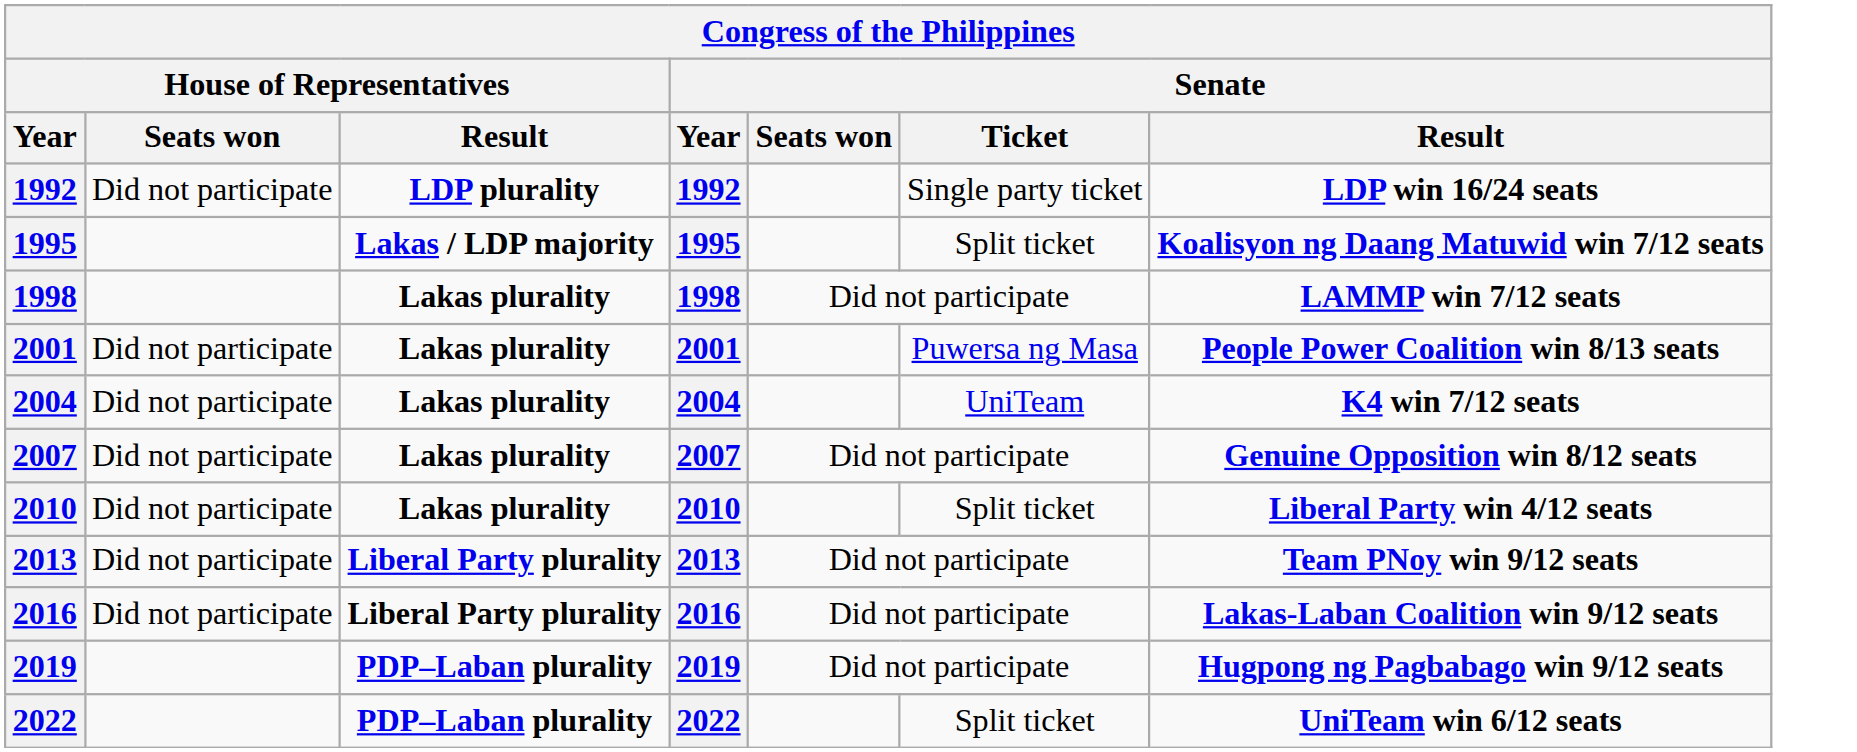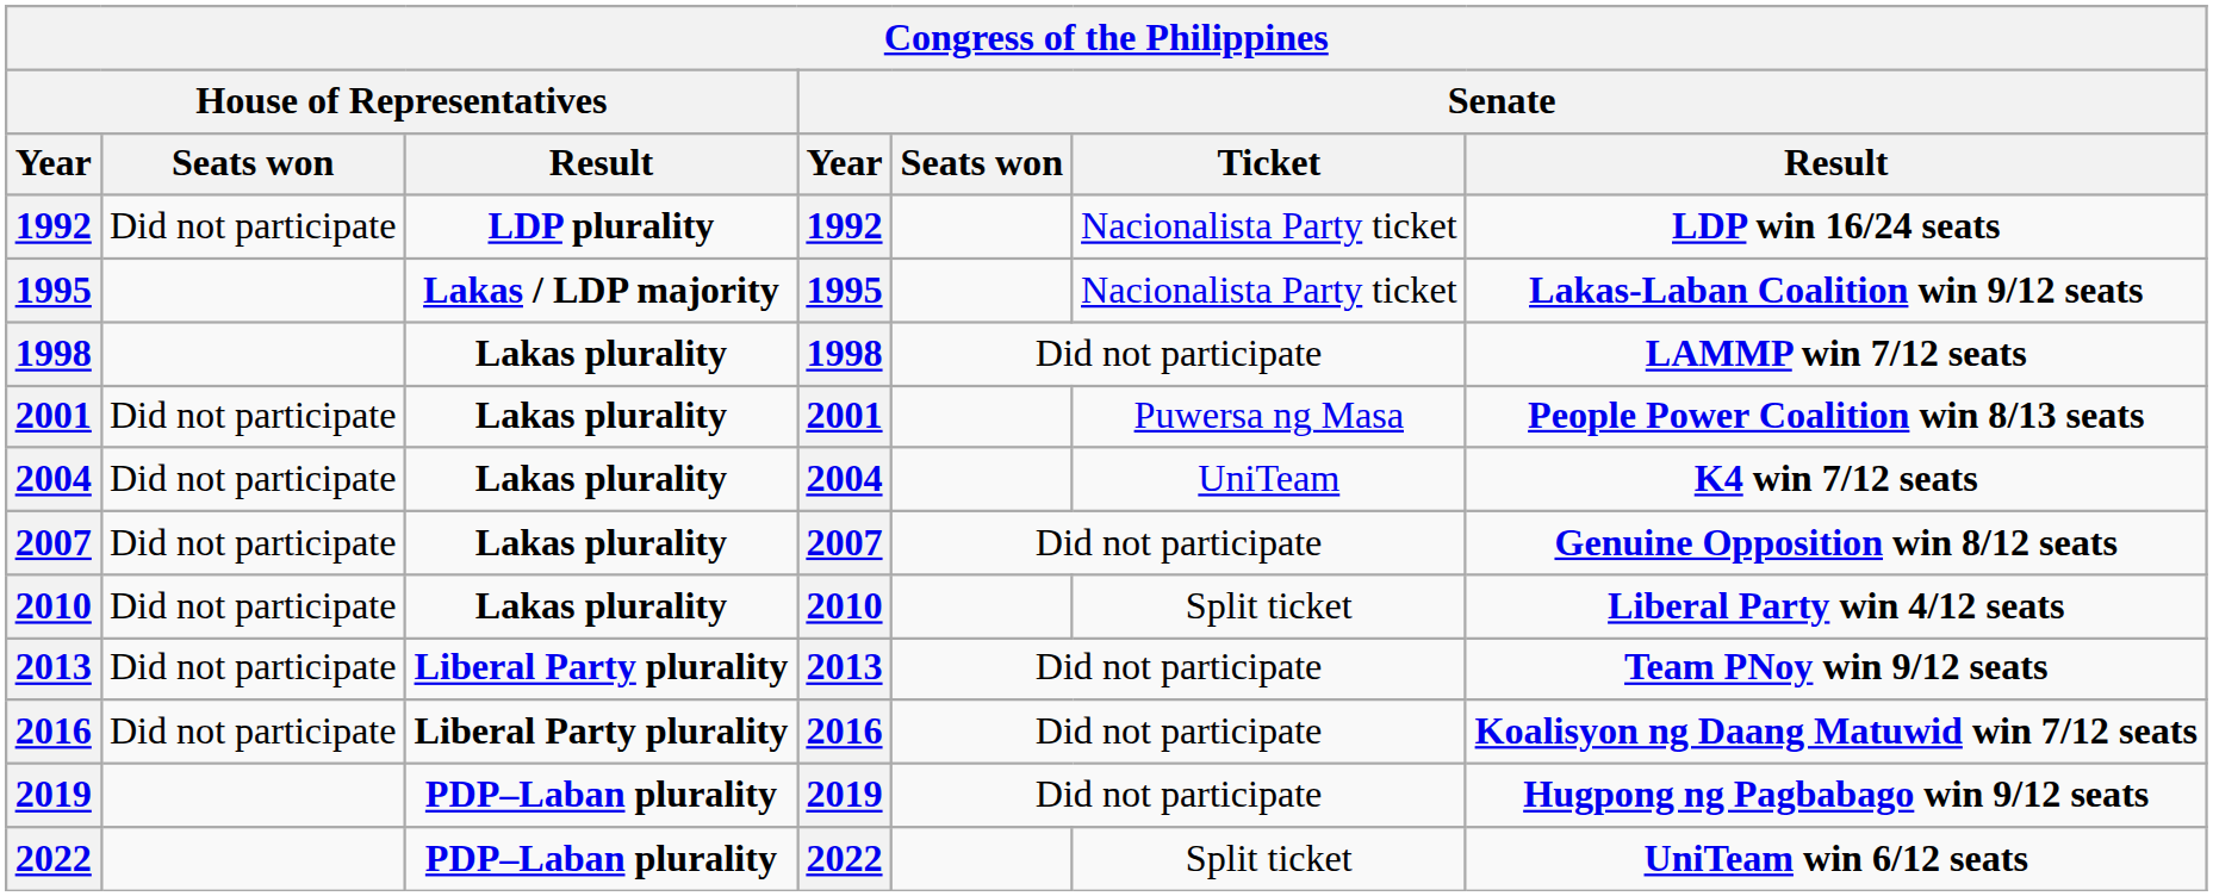row 4 | Senate / Ticket: Single party ticket -> Nacionalista Party ticket
row 5 | Senate / Ticket: Split ticket -> Nacionalista Party ticket
row 5 | Senate / Result: Koalisyon ng Daang Matuwid win 7/12 seats -> Lakas-Laban Coalition win 9/12 seats
row 12 | Senate / Result: Lakas-Laban Coalition win 9/12 seats -> Koalisyon ng Daang Matuwid win 7/12 seats
